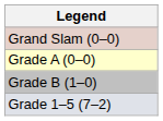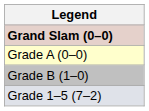row 2 | column 1: normal -> bold
